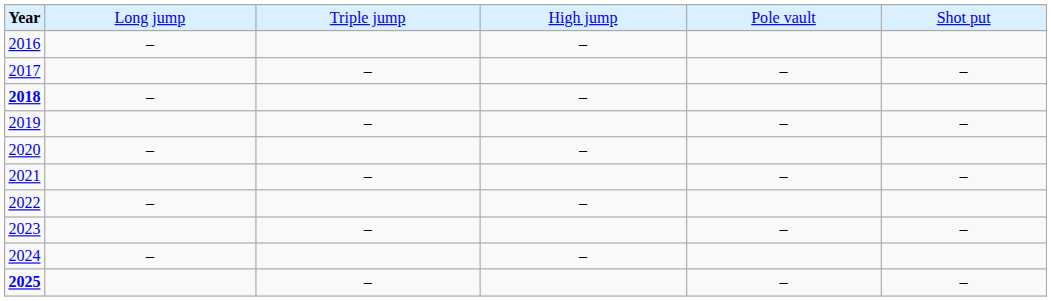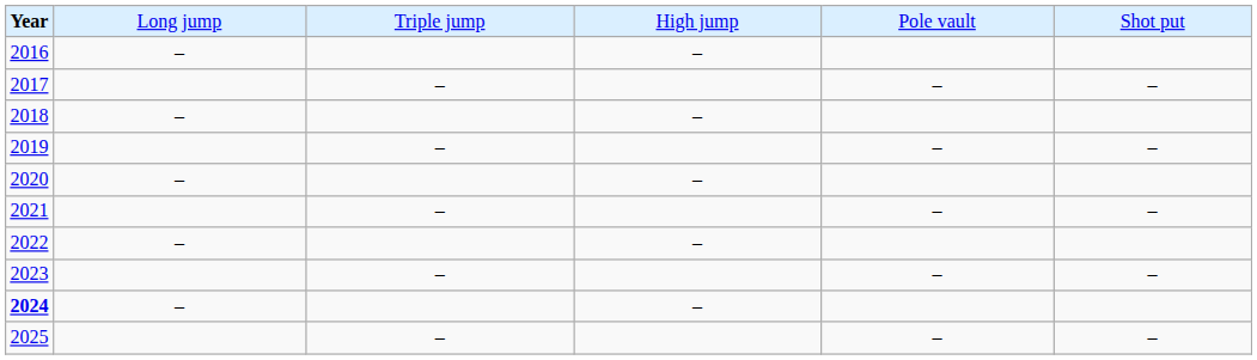2018 | column 1: bold -> normal
2024 | column 1: normal -> bold
2025 | column 1: bold -> normal
